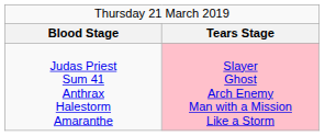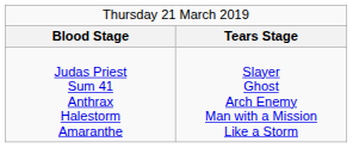row 3 | column 2: pink background -> no background
